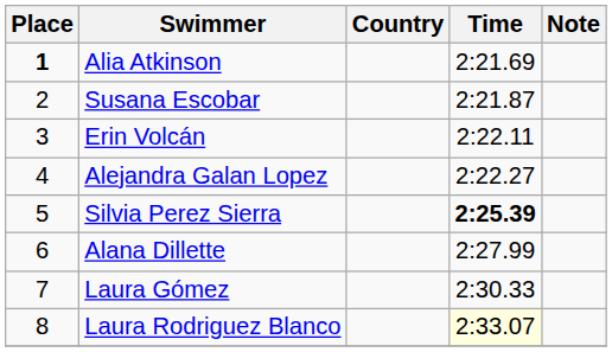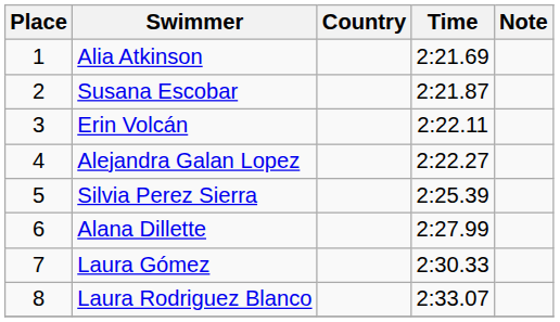Alia Atkinson | Place: bold -> normal
Silvia Perez Sierra | Time: bold -> normal
Laura Rodriguez Blanco | Time: lightyellow background -> no background
